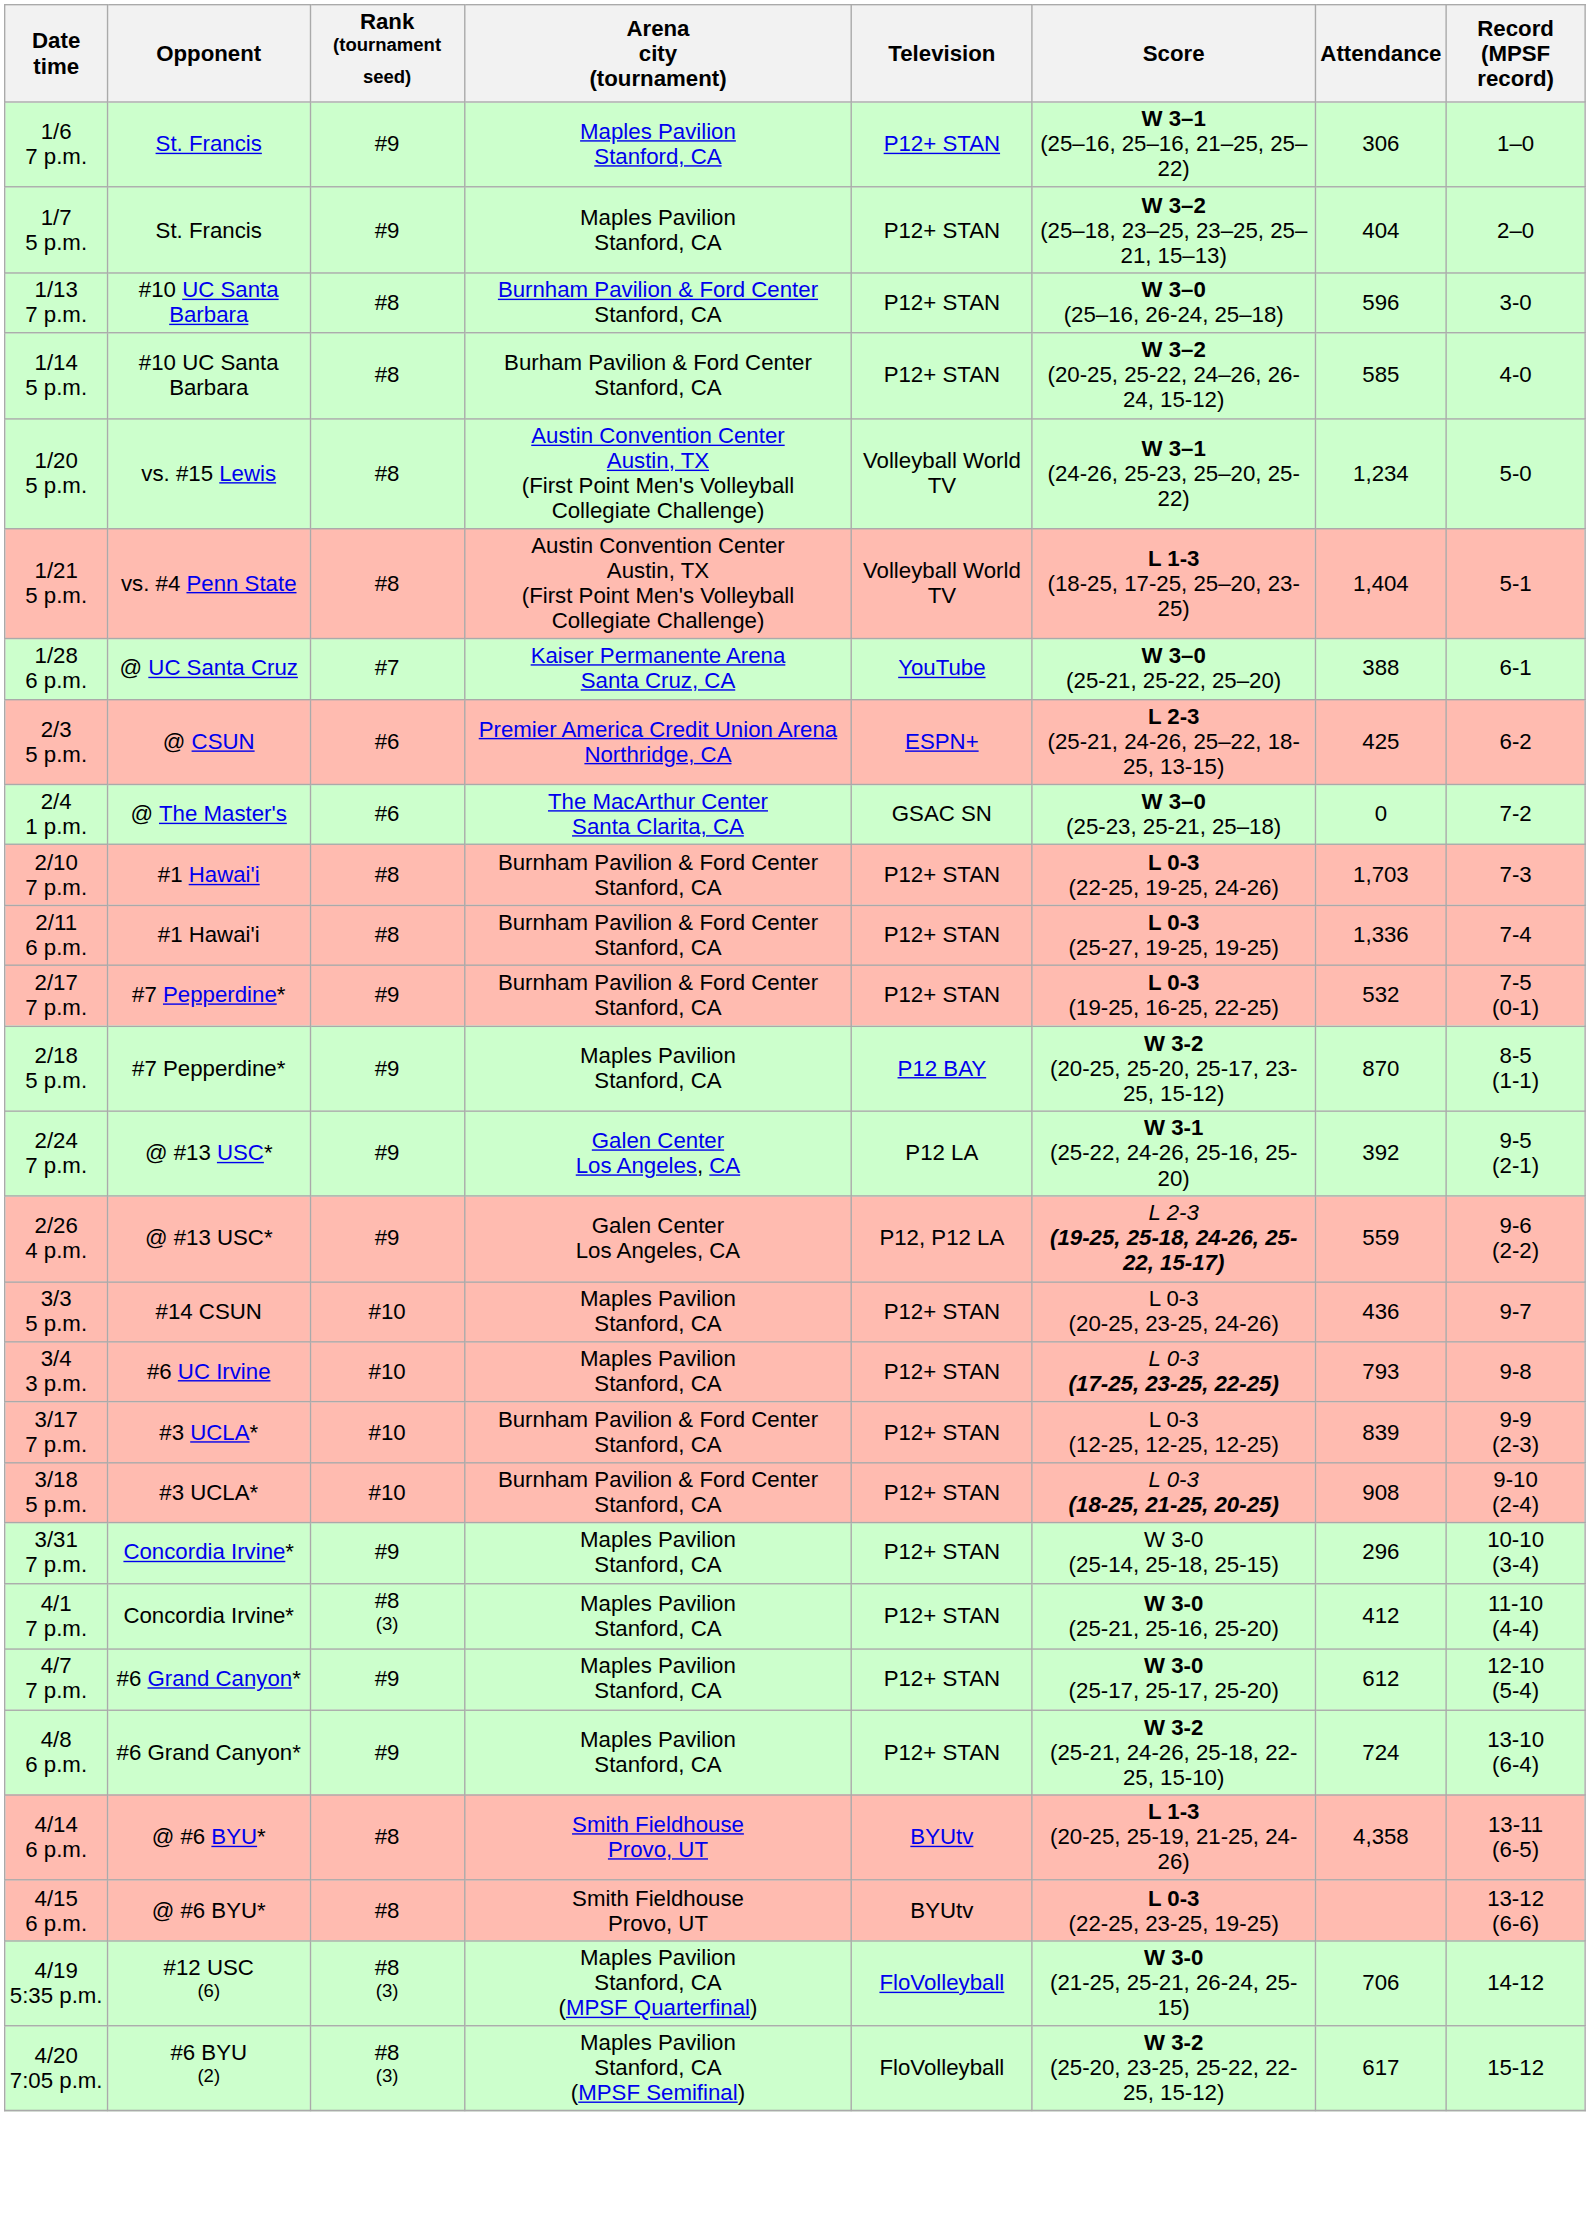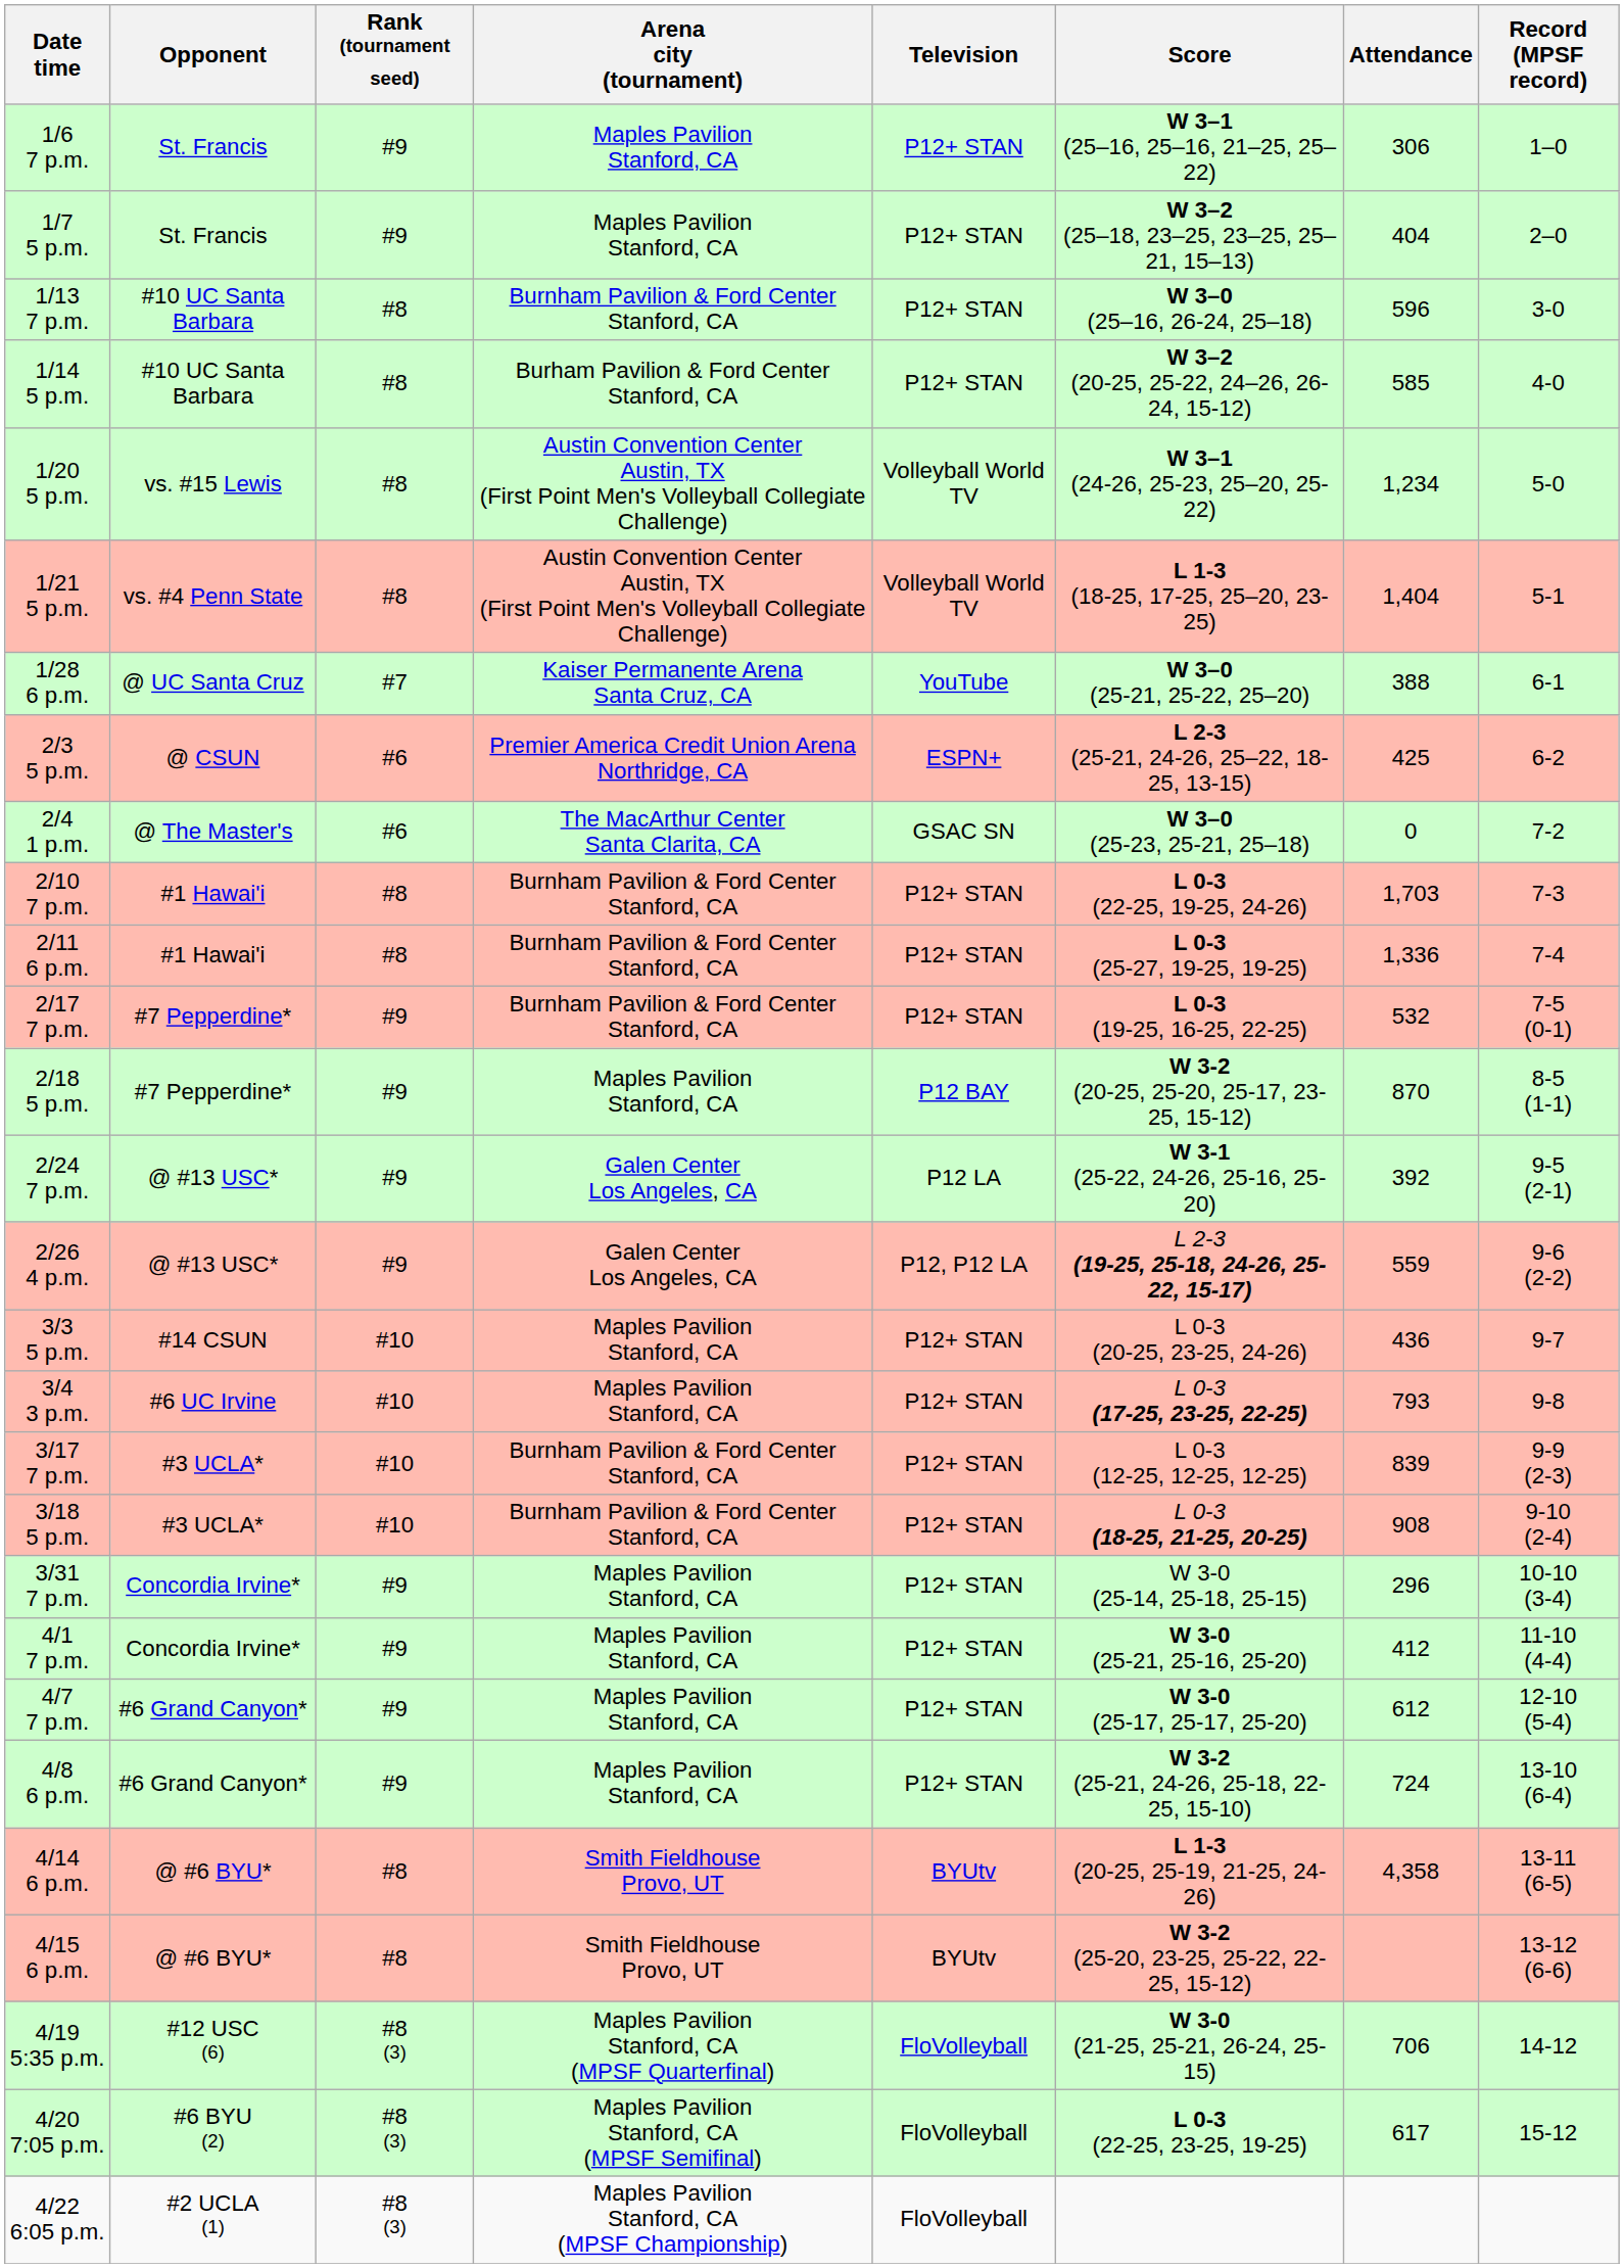4/1 7 p.m. | Rank (tournament seed): #8 (3) -> #9
4/15 6 p.m. | Score: L 0-3 (22-25, 23-25, 19-25) -> W 3-2 (25-20, 23-25, 25-22, 22-25, 15-12)
4/20 7:05 p.m. | Score: W 3-2 (25-20, 23-25, 25-22, 22-25, 15-12) -> L 0-3 (22-25, 23-25, 19-25)
+ row: 4/22 6:05 p.m. | #2 UCLA (1) | #8 (3) | Maples Pavilion Stanford, CA (MPSF Championship) | FloVolleyball
